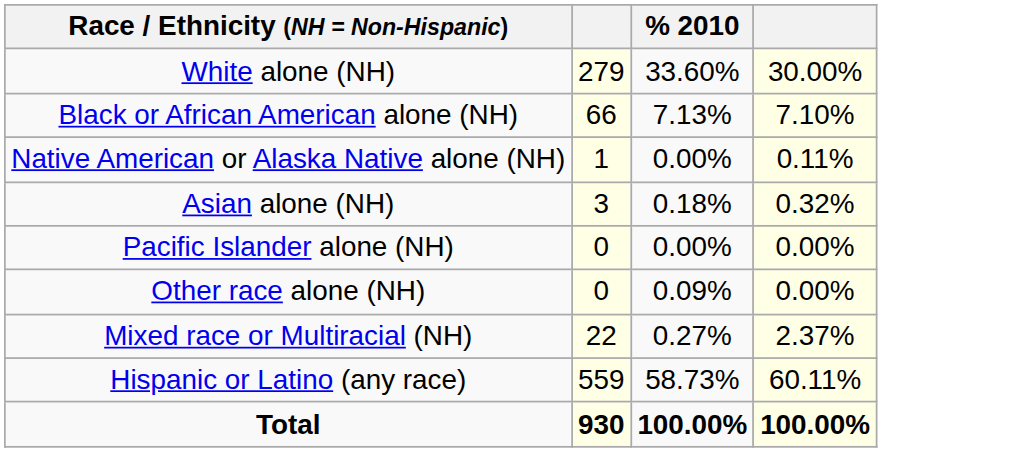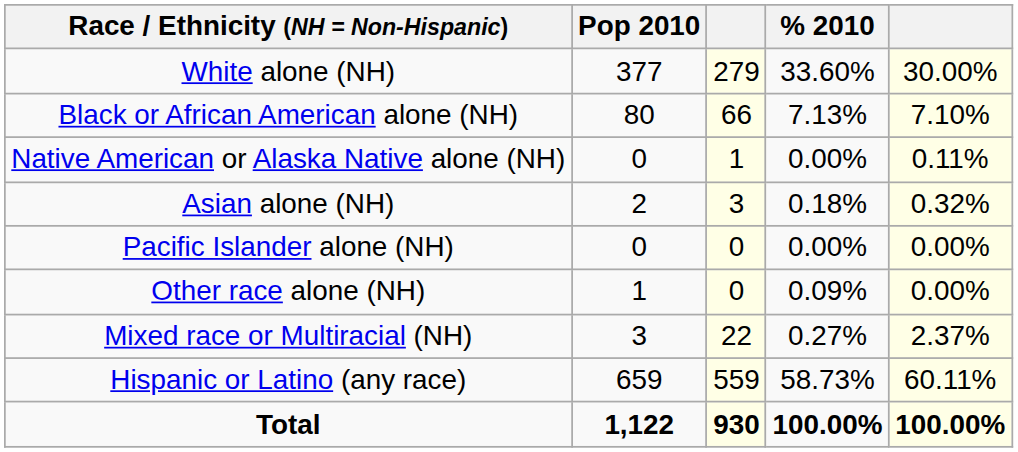+ column: Pop 2010 | 377 | 80 | 0 | 2 | 0 | 1 | 3 | 659 | 1,122
